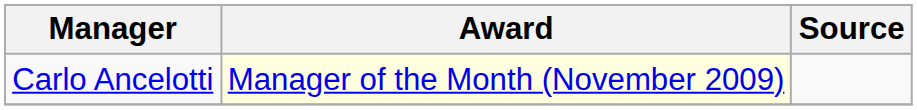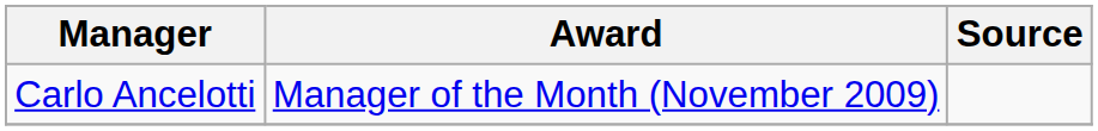Carlo Ancelotti | Award: lightyellow background -> no background
